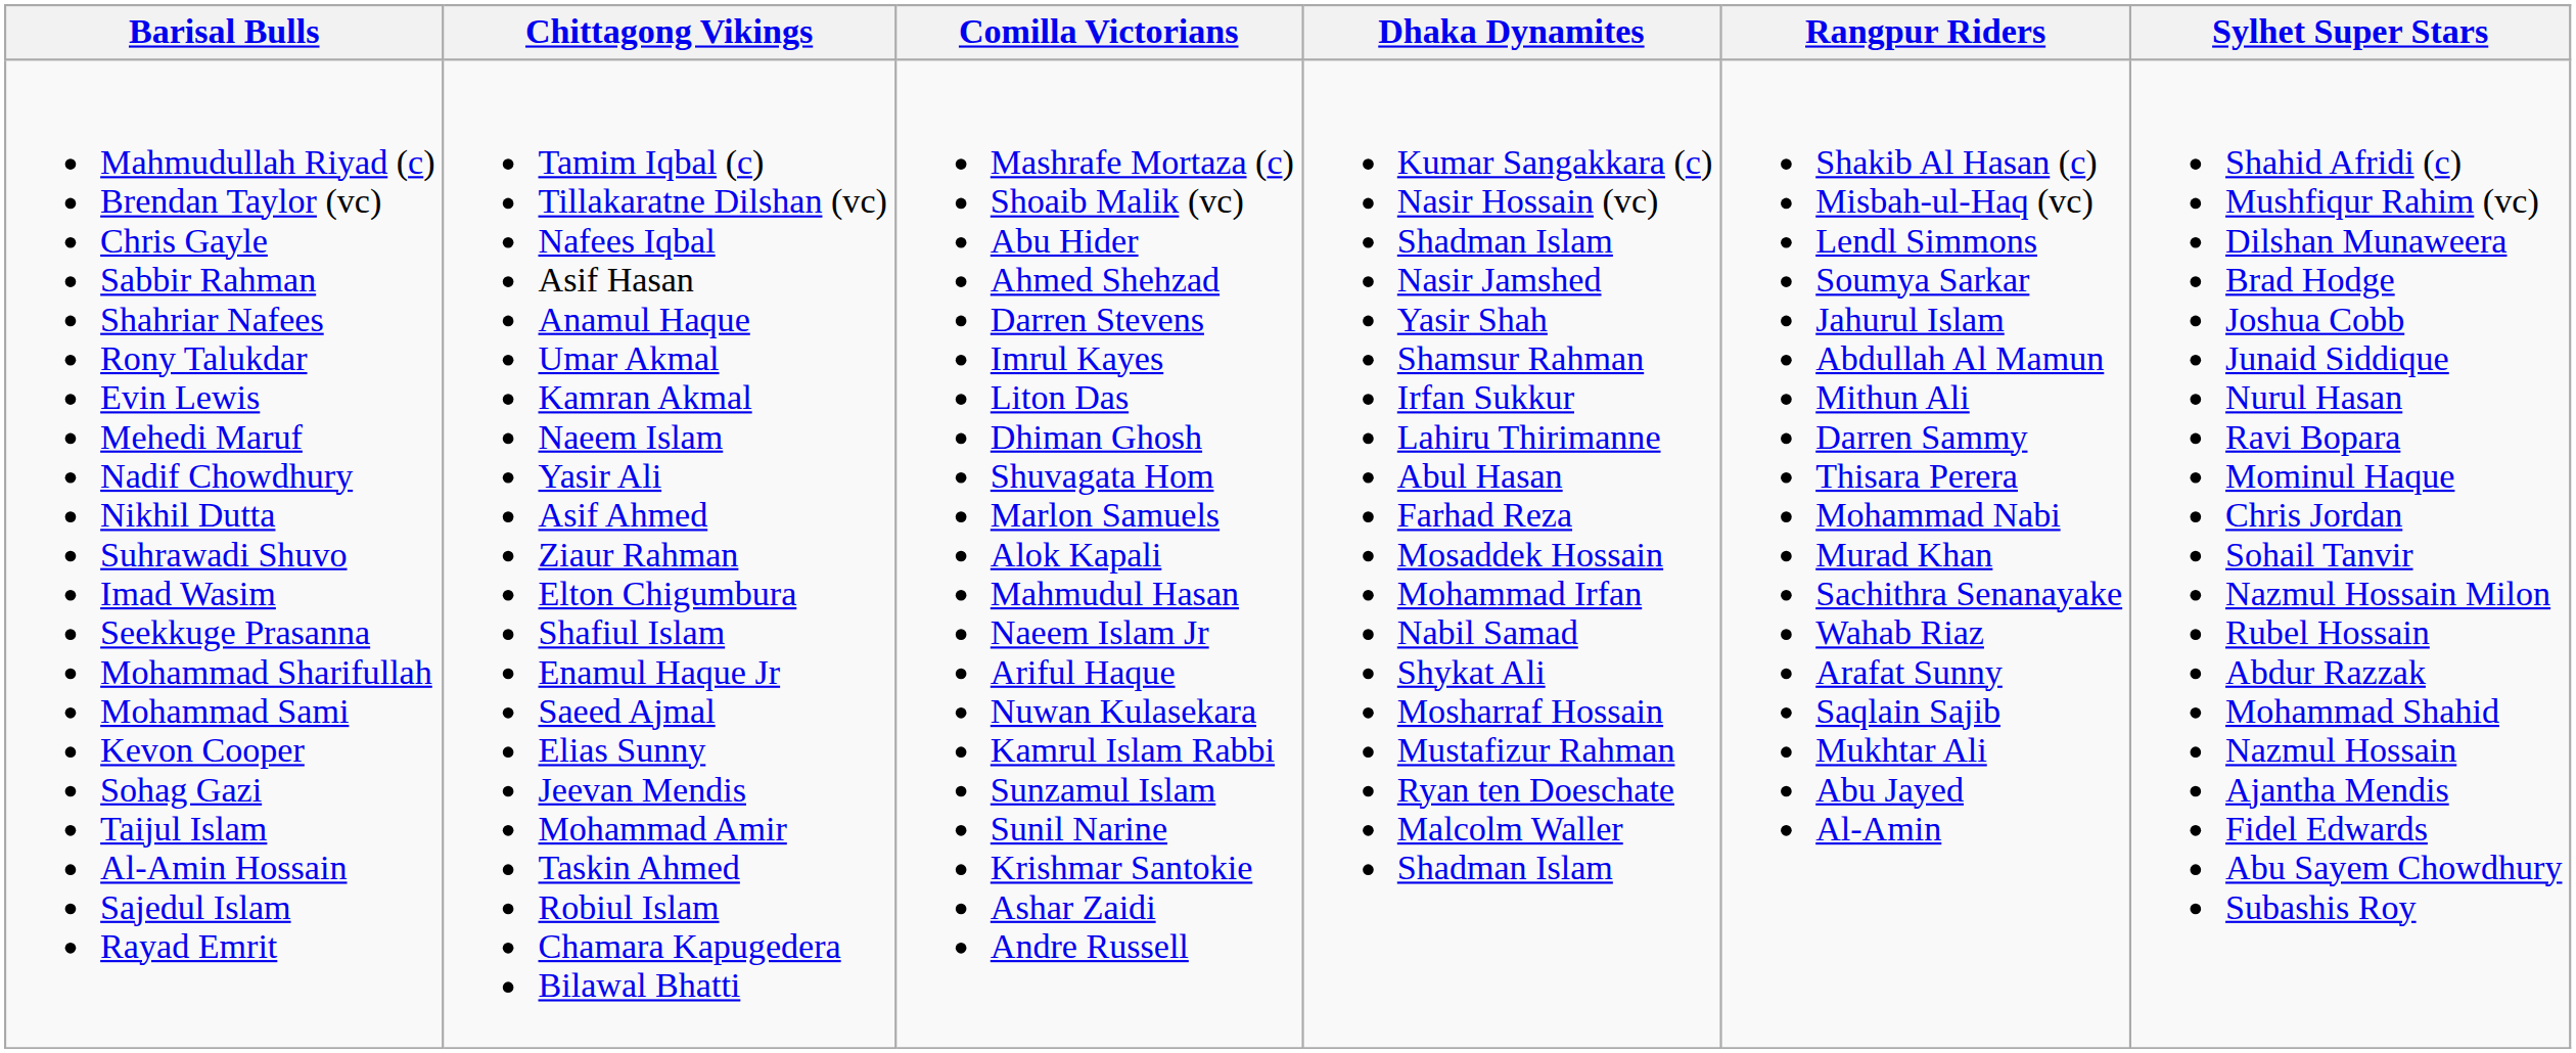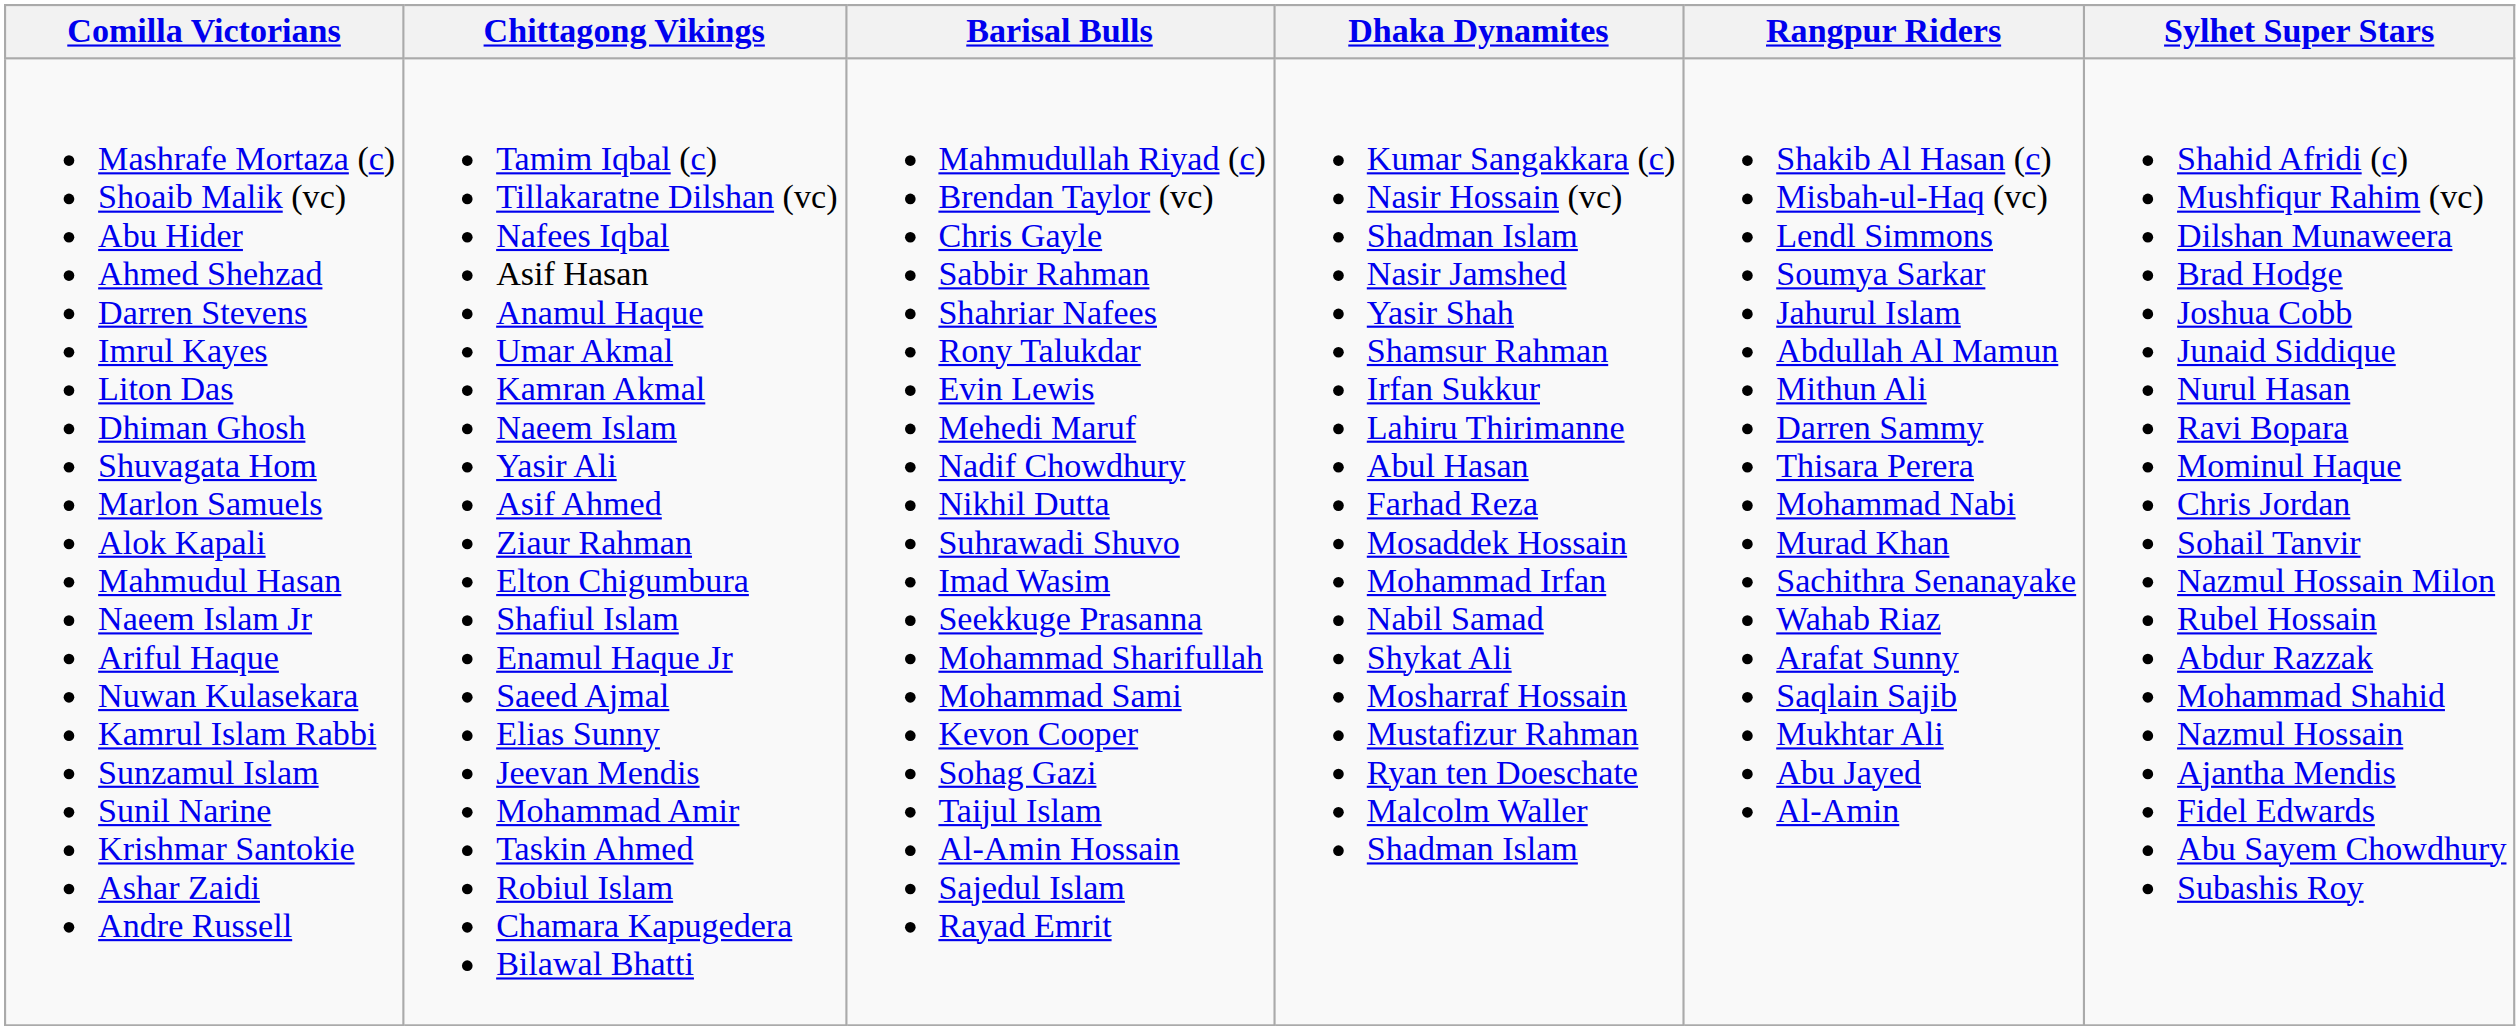columns swapped: Barisal Bulls <-> Comilla Victorians
